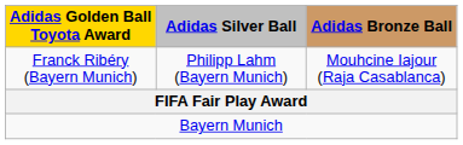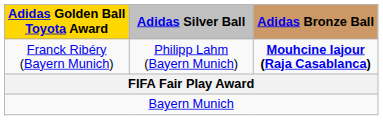Franck Ribéry (Bayern Munich) | Adidas Bronze Ball: normal -> bold
